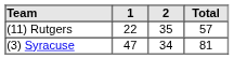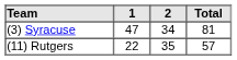rows swapped: (11) Rutgers <-> (3) Syracuse
